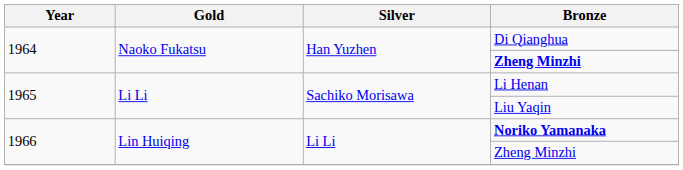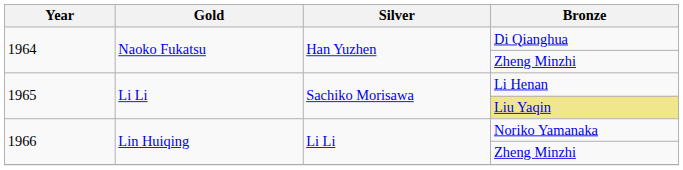1964 / Zheng Minzhi | Bronze: bold -> normal
Liu Yaqin | Bronze: no background -> khaki background
Noriko Yamanaka | Bronze: bold -> normal
